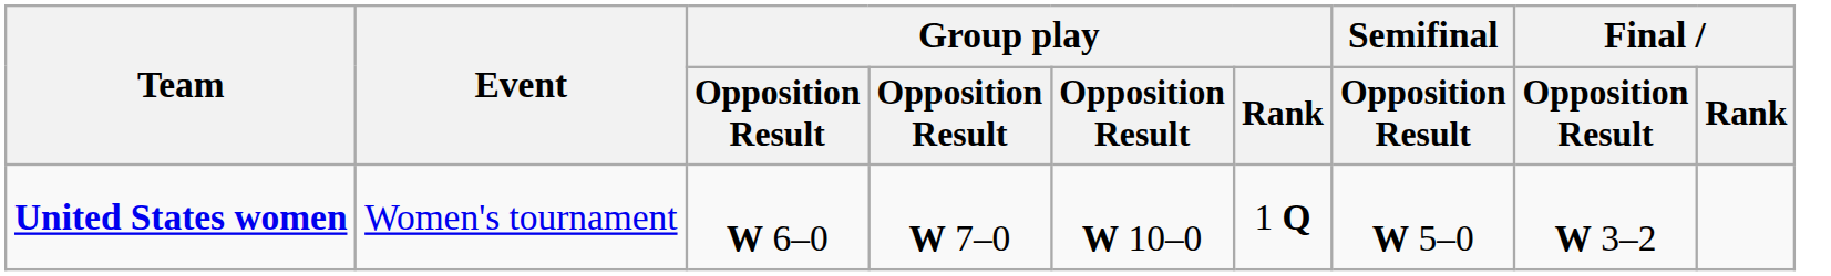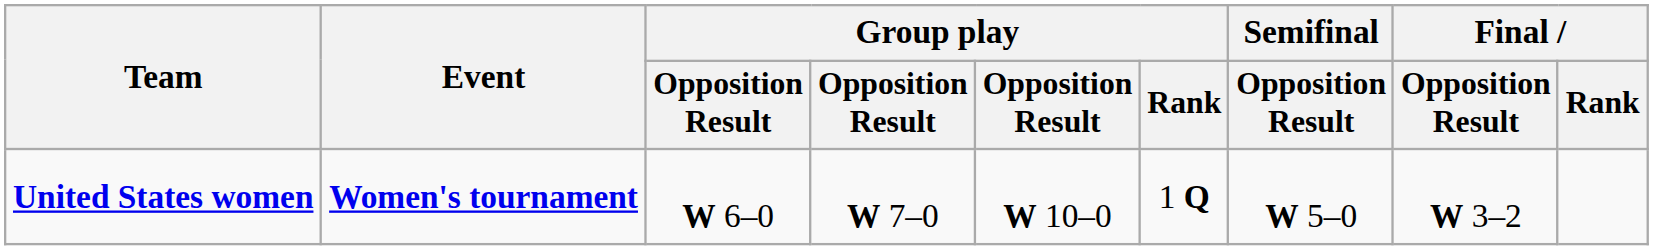United States women | Event: normal -> bold
